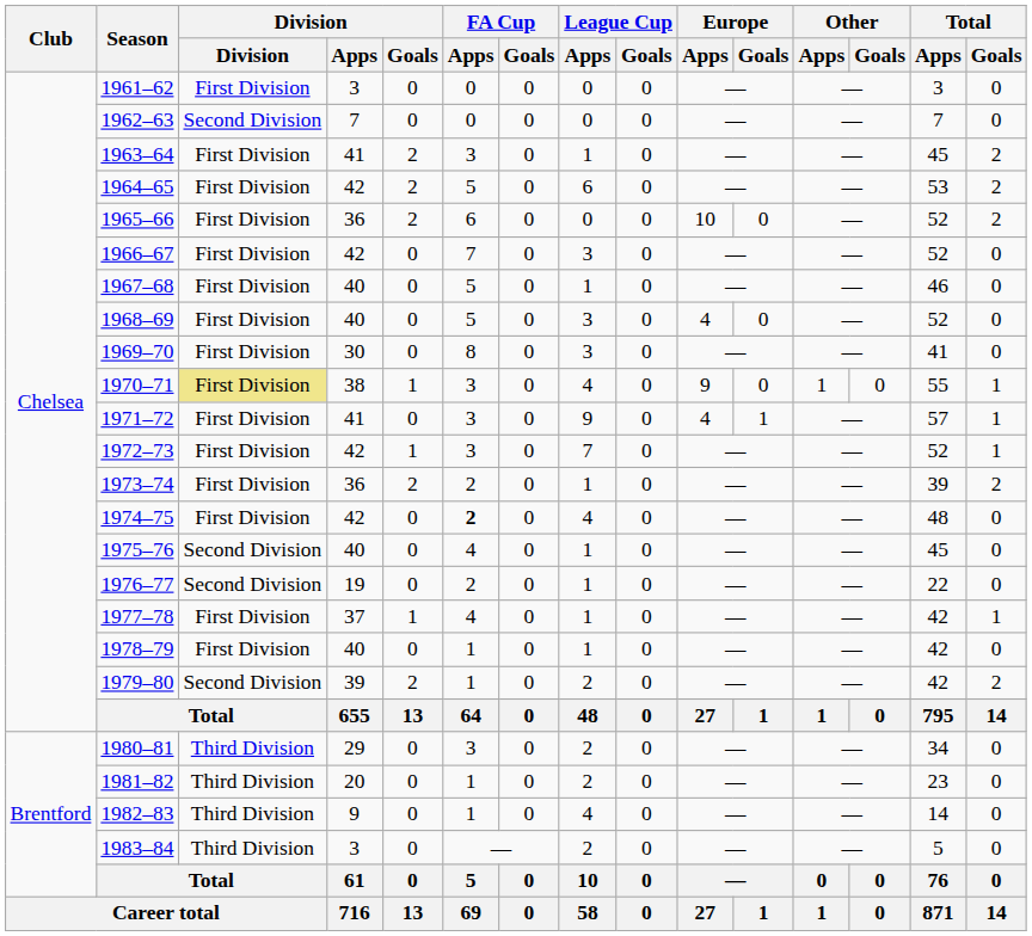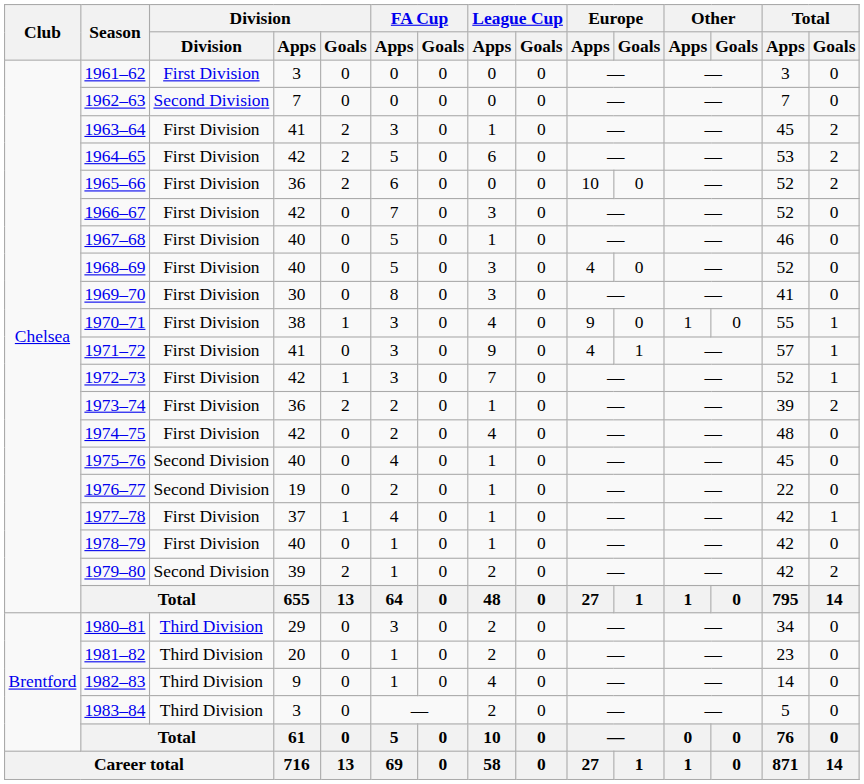1970–71 | Division: khaki background -> no background
1974–75 | FA Cup / Apps: bold -> normal
